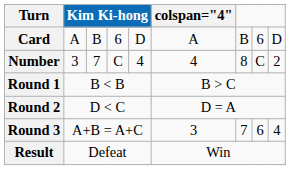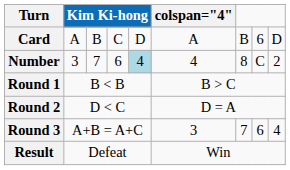Card | column 4: 6 -> C
Number | column 4: C -> 6
Number | column 5: no background -> lightblue background
